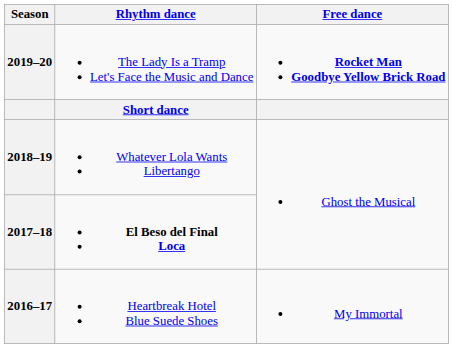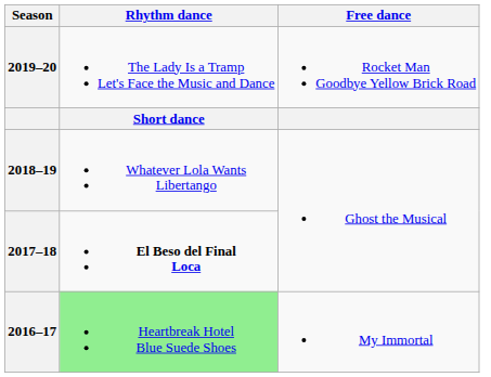2019–20 | Free dance: bold -> normal
2016–17 | Rhythm dance: no background -> lightgreen background
